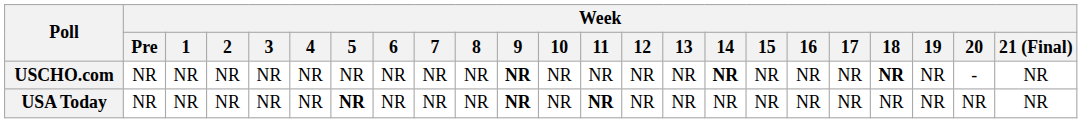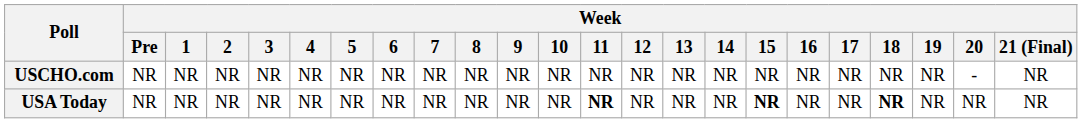USCHO.com | Week / 9: bold -> normal
USCHO.com | Week / 14: bold -> normal
USCHO.com | Week / 18: bold -> normal
USA Today | Week / 5: bold -> normal
USA Today | Week / 9: bold -> normal
USA Today | Week / 15: normal -> bold
USA Today | Week / 18: normal -> bold
